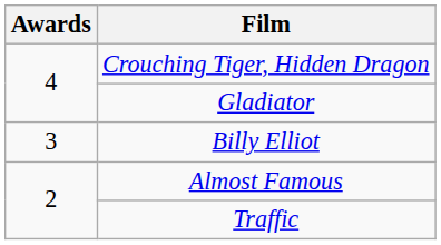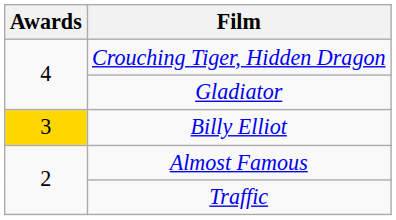Billy Elliot | Awards: no background -> gold background
